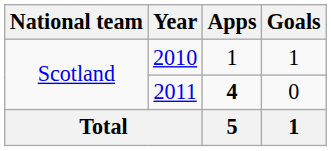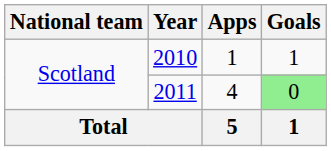2011 | Apps: bold -> normal
2011 | Goals: no background -> lightgreen background
